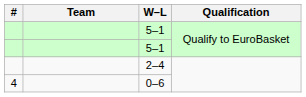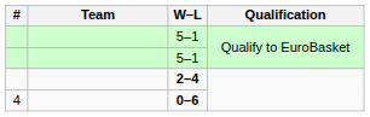2–4 | W–L: normal -> bold
0–6 | W–L: normal -> bold
